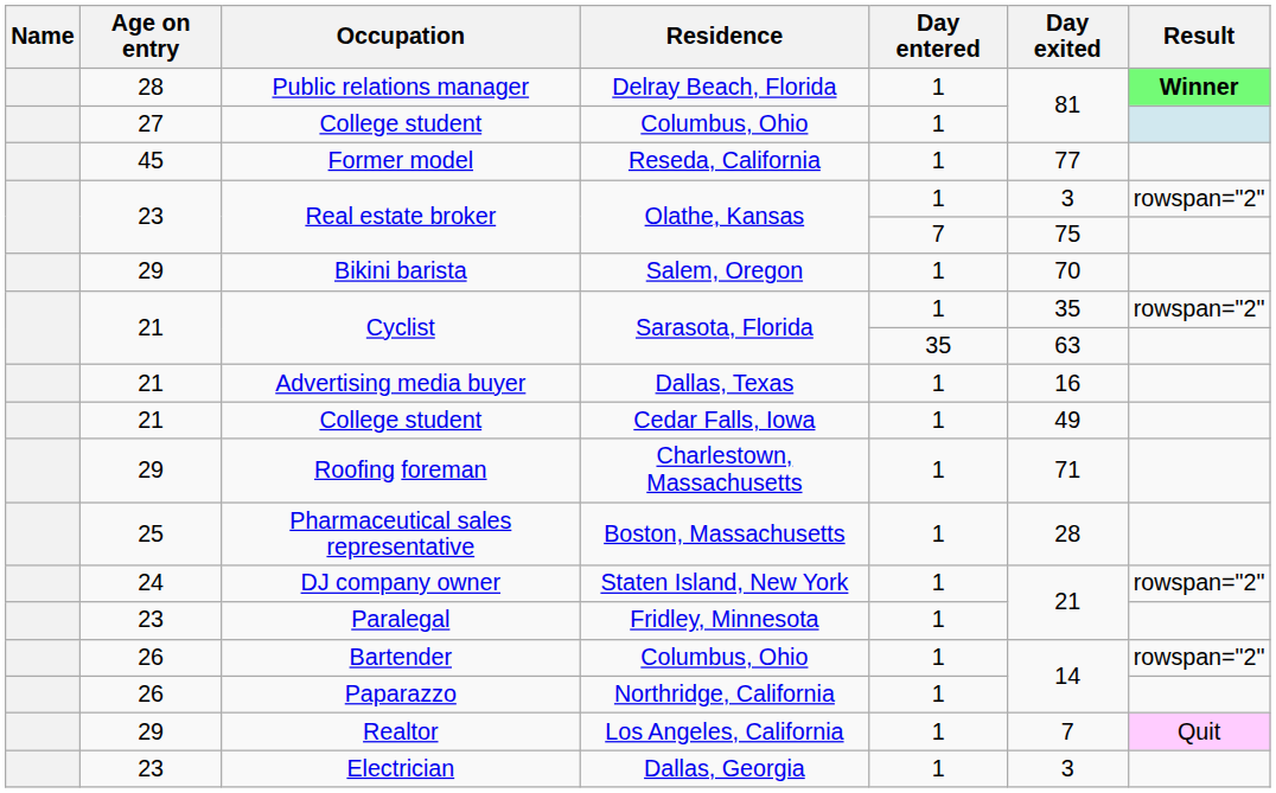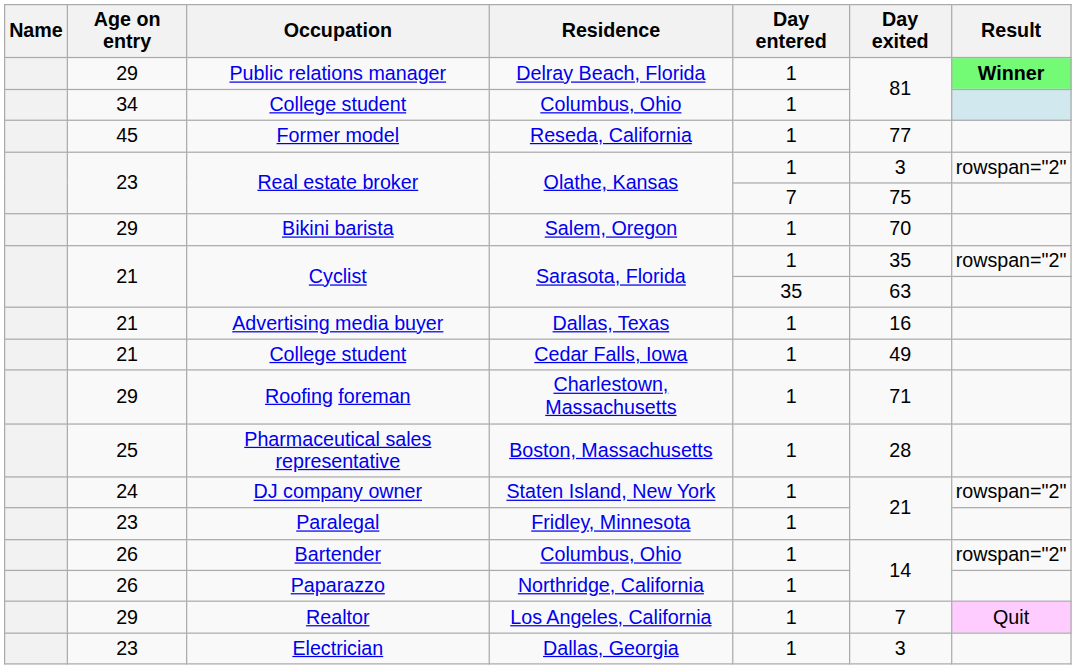Public relations manager | Age on entry: 28 -> 29
College student / Columbus, Ohio | Age on entry: 27 -> 34
